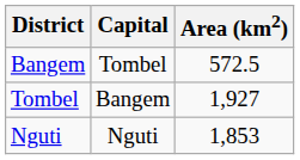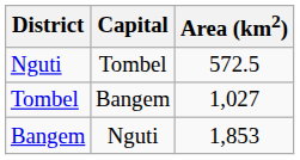row 2 | District: Bangem -> Nguti
row 3 | Area (km2): 1,927 -> 1,027
row 4 | District: Nguti -> Bangem
